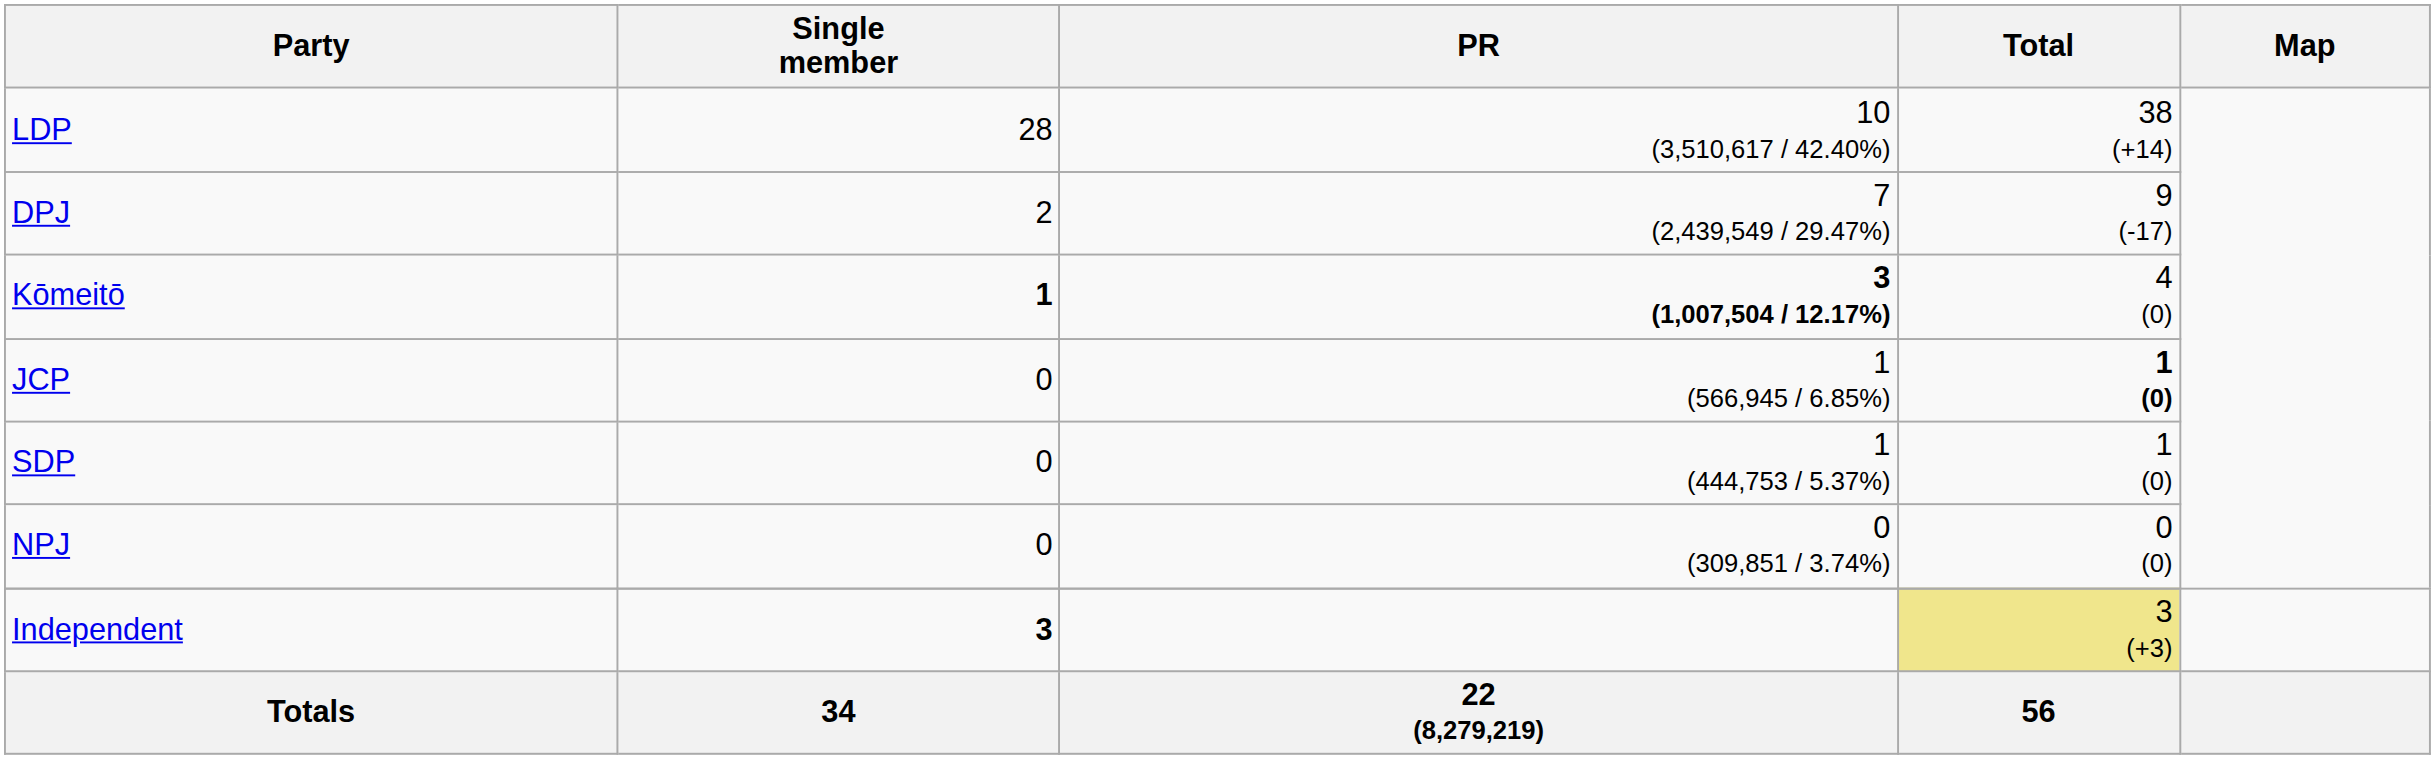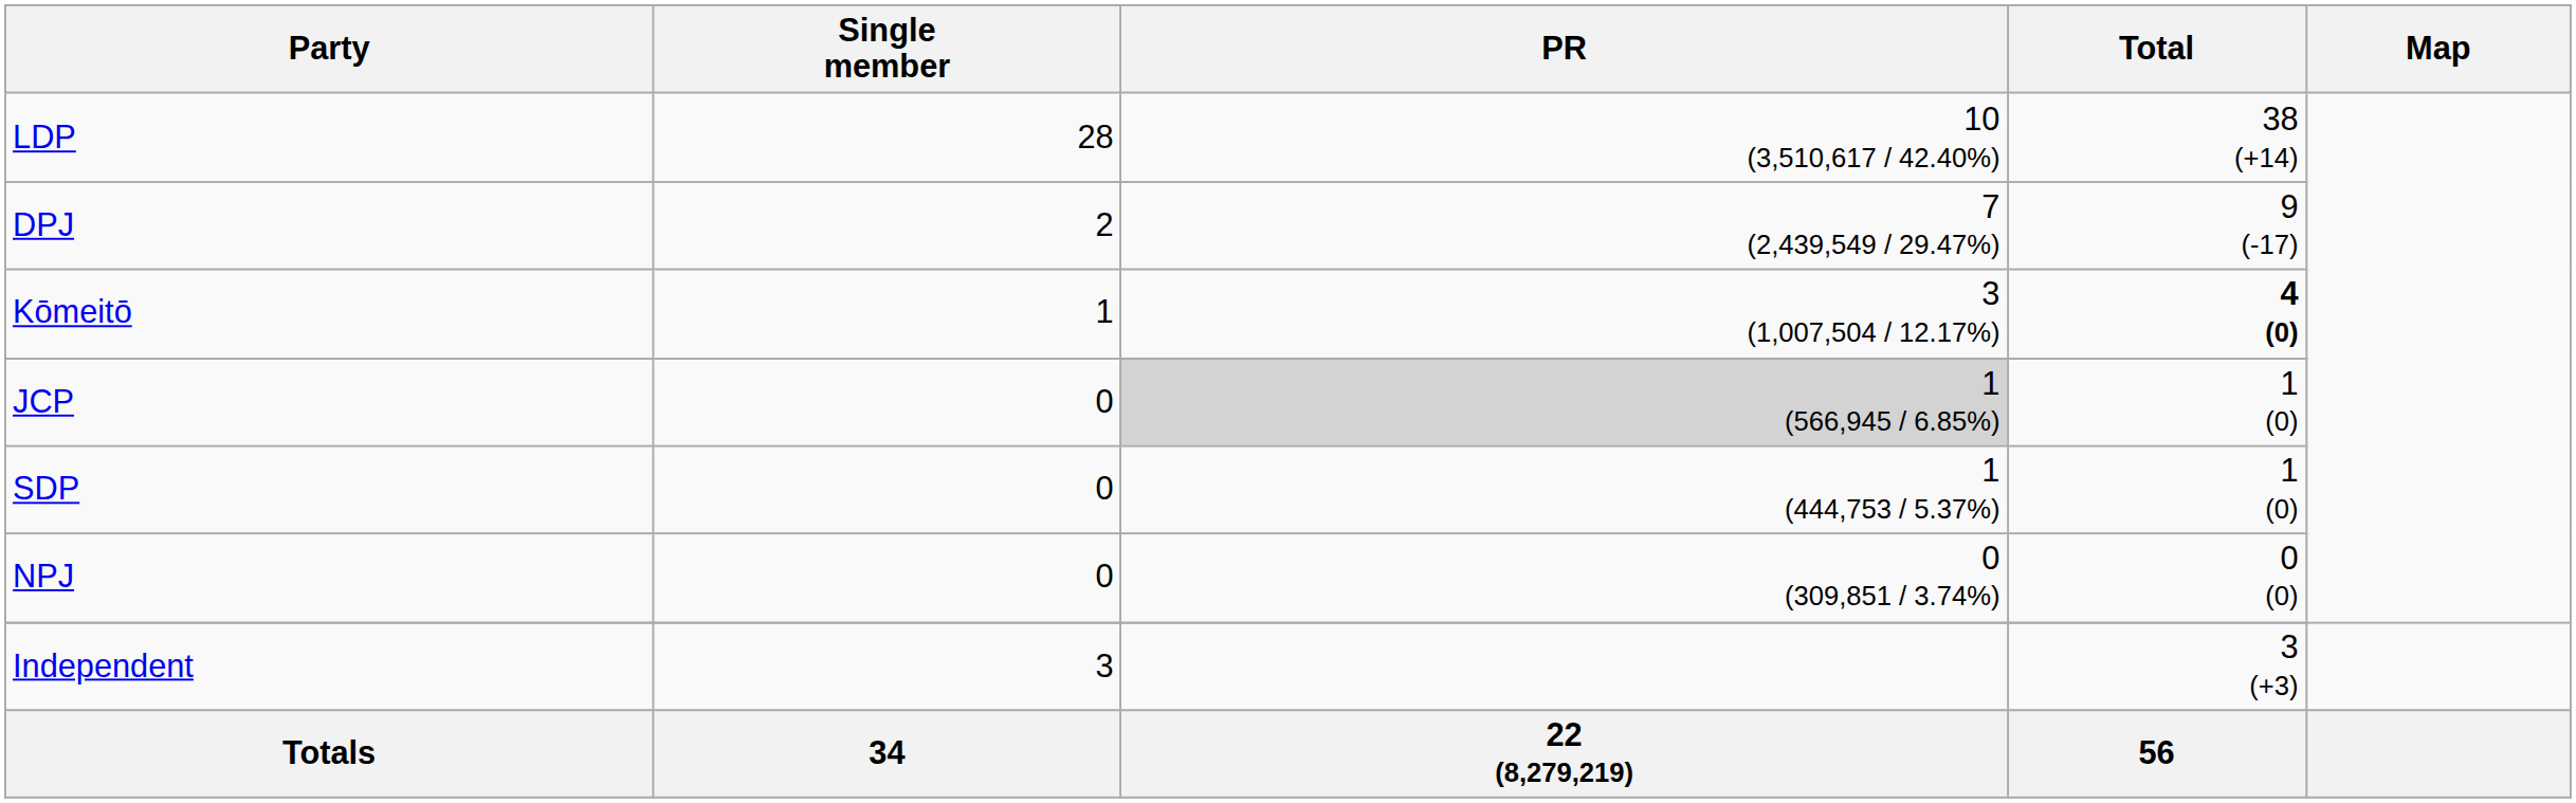Kōmeitō | Single member: bold -> normal
Kōmeitō | PR: bold -> normal
Kōmeitō | Total: normal -> bold
JCP | PR: no background -> lightgrey background
JCP | Total: bold -> normal
Independent | Single member: bold -> normal
Independent | Total: khaki background -> no background
